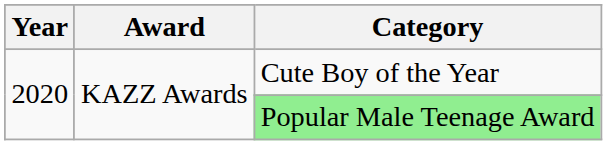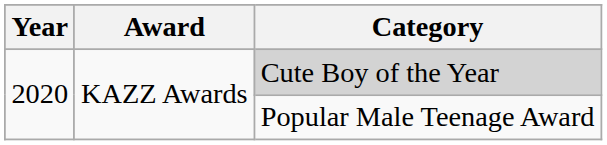Cute Boy of the Year | Category: no background -> lightgrey background
Popular Male Teenage Award | Category: lightgreen background -> no background
